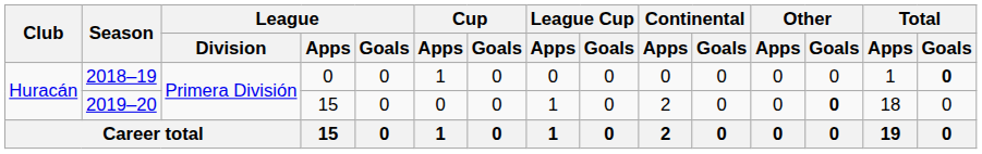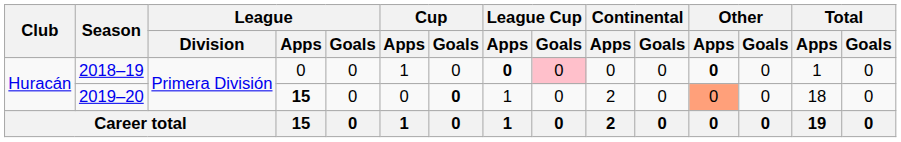2018–19 | League Cup / Apps: normal -> bold
2018–19 | League Cup / Goals: no background -> pink background
2018–19 | Other / Apps: normal -> bold
2018–19 | Total / Goals: bold -> normal
2019–20 | League / Apps: normal -> bold
2019–20 | Cup / Goals: normal -> bold
2019–20 | Other / Apps: no background -> lightsalmon background
2019–20 | Other / Goals: bold -> normal
